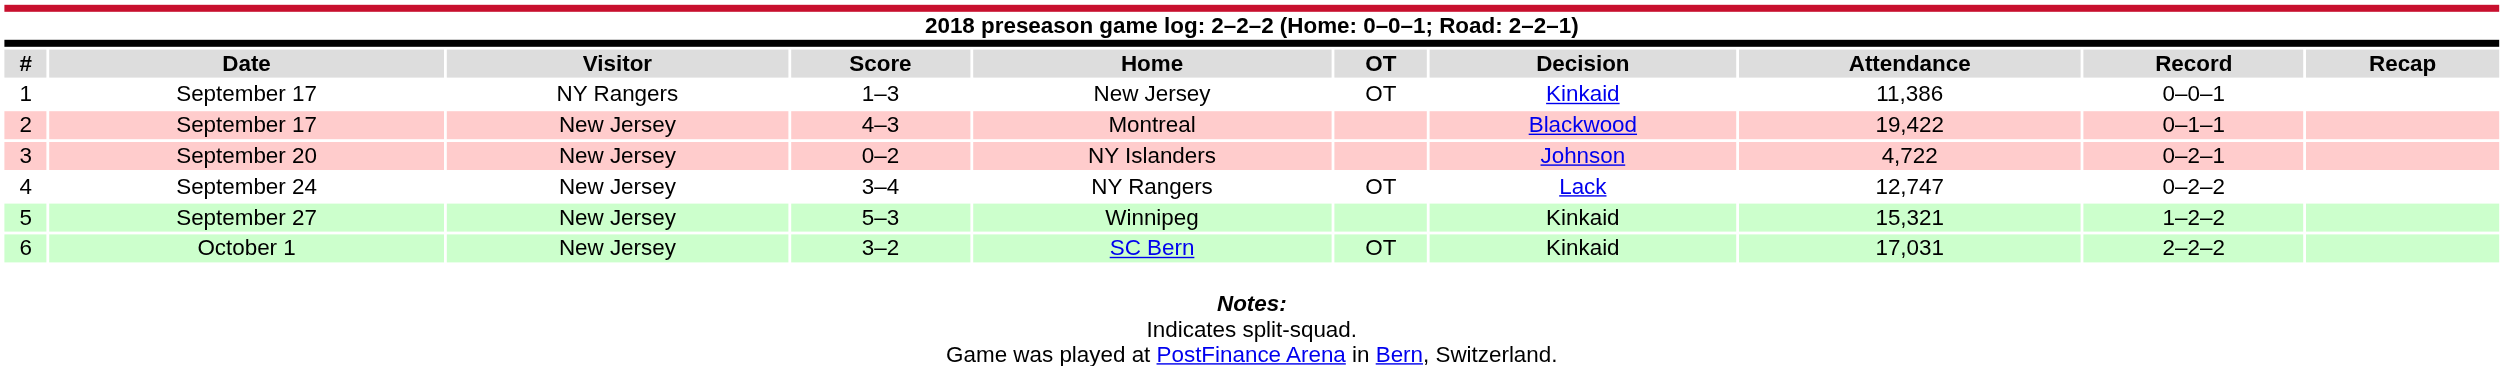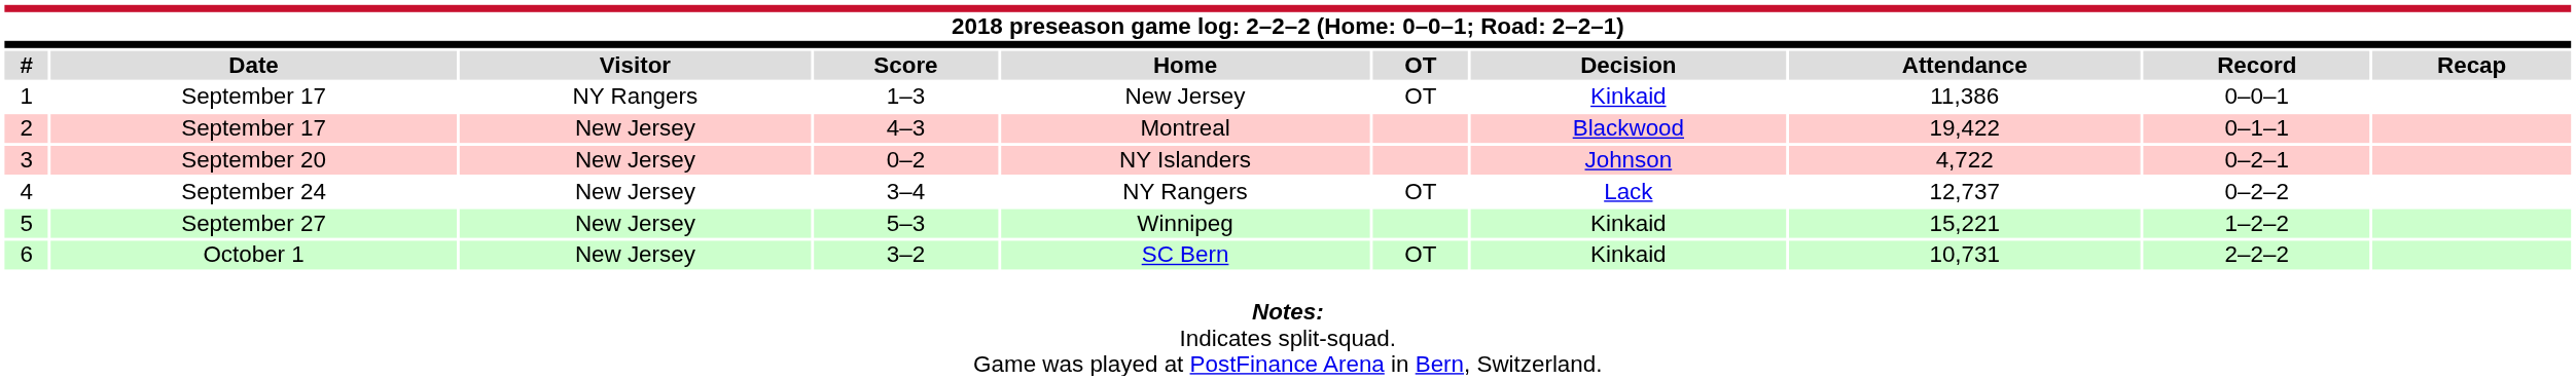4 | Attendance: 12,747 -> 12,737
5 | Attendance: 15,321 -> 15,221
6 | Attendance: 17,031 -> 10,731
